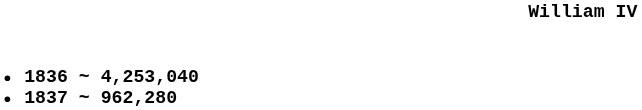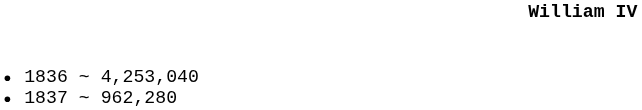row 2 | column 1: bold -> normal
